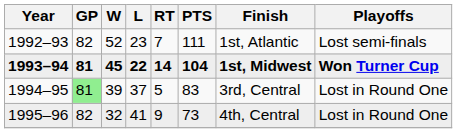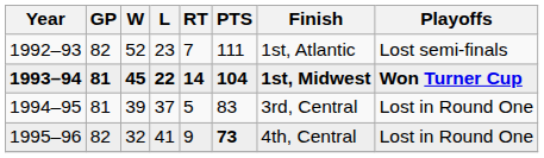1994–95 | GP: lightgreen background -> no background
1995–96 | PTS: normal -> bold
